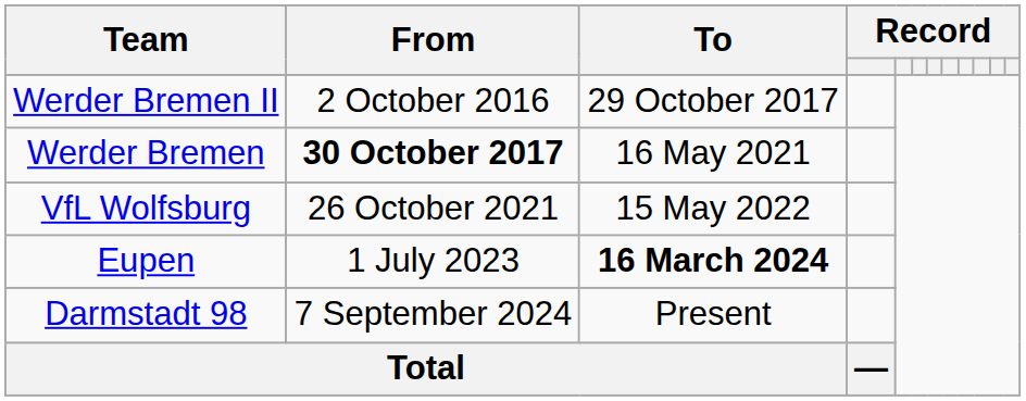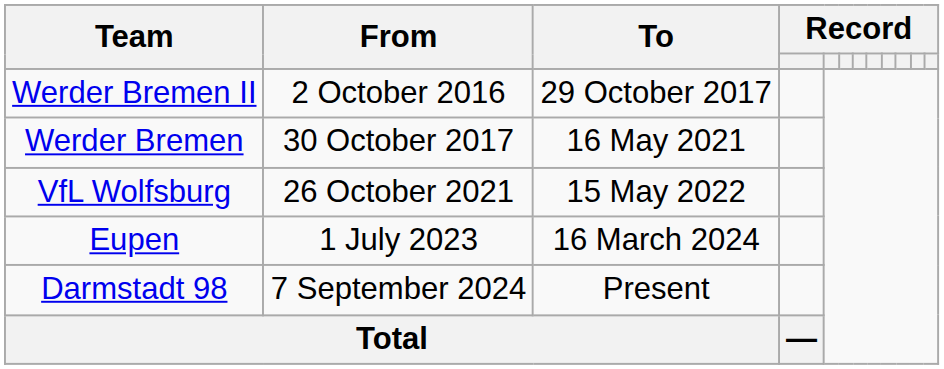Werder Bremen | From: bold -> normal
Eupen | To: bold -> normal
